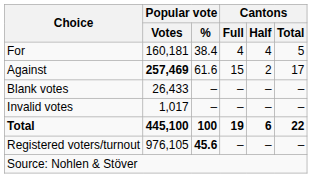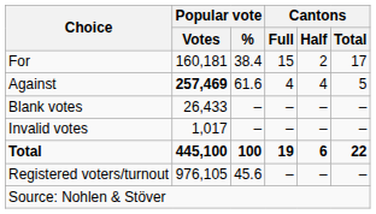For | Cantons / Full: 4 -> 15
For | Cantons / Half: 4 -> 2
For | Cantons / Total: 5 -> 17
Against | Cantons / Full: 15 -> 4
Against | Cantons / Half: 2 -> 4
Against | Cantons / Total: 17 -> 5
Registered voters/turnout | Popular vote / %: bold -> normal
